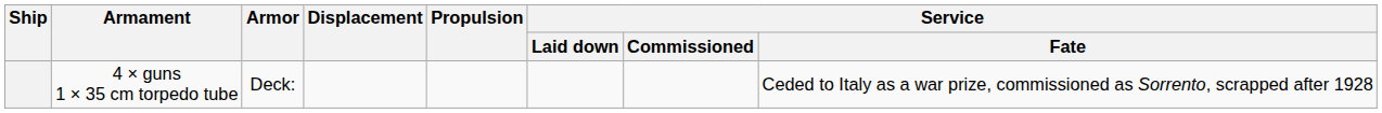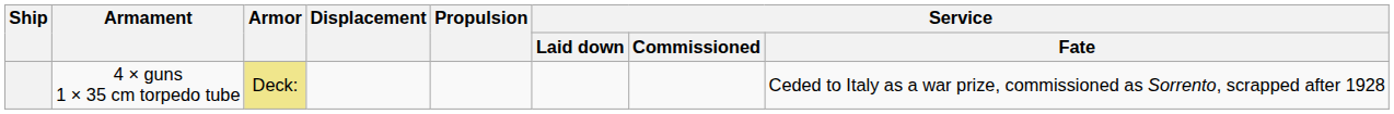4 × guns 1 × 35 cm torpedo tube | Armor: no background -> khaki background
